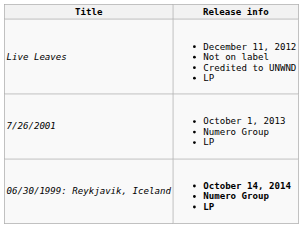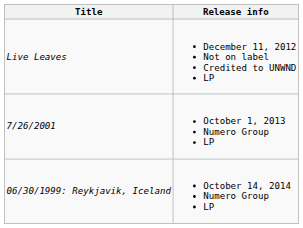06/30/1999: Reykjavik, Iceland | Release info: bold -> normal
